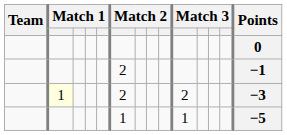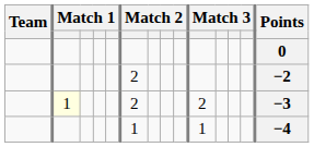row 4 | Points: −1 -> −2
row 6 | Points: −5 -> −4
